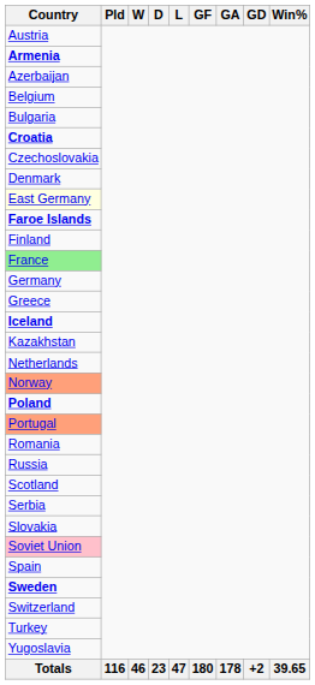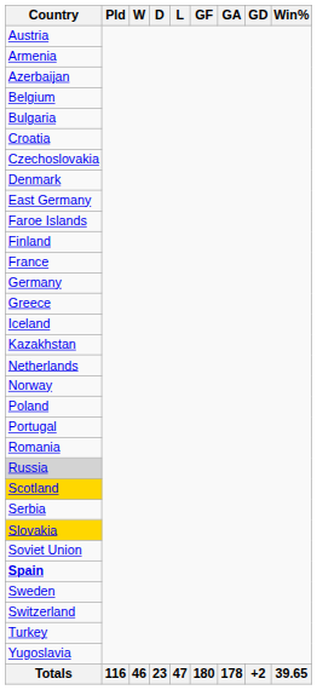Armenia | Country: bold -> normal
Croatia | Country: bold -> normal
East Germany | Country: lightyellow background -> no background
Faroe Islands | Country: bold -> normal
France | Country: lightgreen background -> no background
Iceland | Country: bold -> normal
Norway | Country: lightsalmon background -> no background
Poland | Country: bold -> normal
Portugal | Country: lightsalmon background -> no background
Russia | Country: no background -> lightgrey background
Scotland | Country: no background -> gold background
Slovakia | Country: no background -> gold background
Soviet Union | Country: pink background -> no background
Spain | Country: normal -> bold
Sweden | Country: bold -> normal
